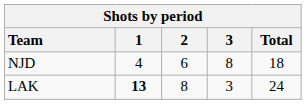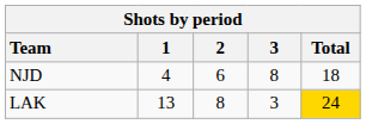LAK | 1: bold -> normal
LAK | Total: no background -> gold background
